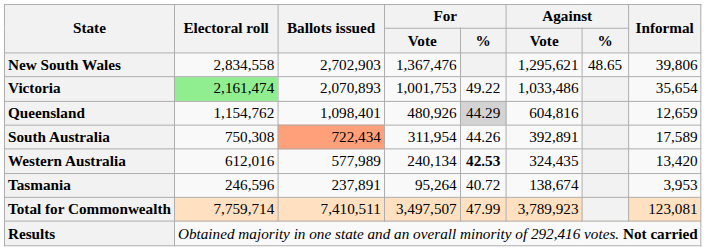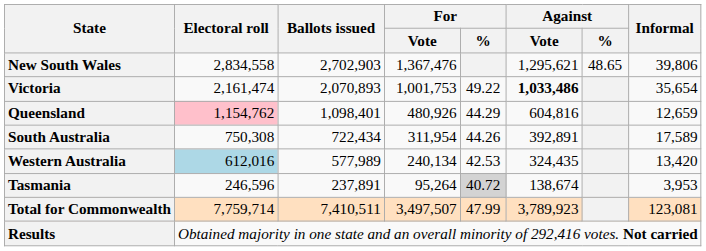Victoria | Electoral roll: lightgreen background -> no background
Victoria | Against / Vote: normal -> bold
Queensland | Electoral roll: no background -> pink background
Queensland | For / %: lightgrey background -> no background
South Australia | Ballots issued: lightsalmon background -> no background
Western Australia | Electoral roll: no background -> lightblue background
Western Australia | For / %: bold -> normal
Tasmania | For / %: no background -> lightgrey background
